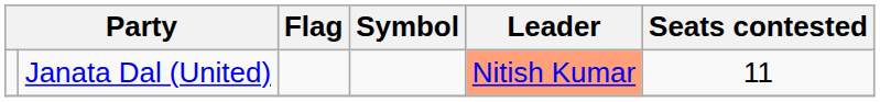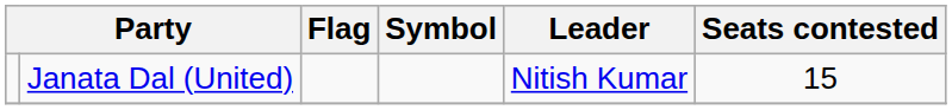Janata Dal (United) | Leader: lightsalmon background -> no background
Janata Dal (United) | Seats contested: 11 -> 15
